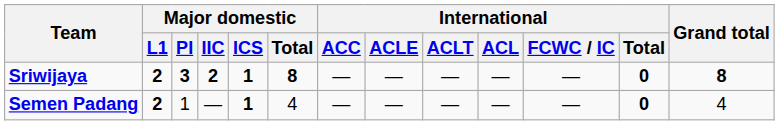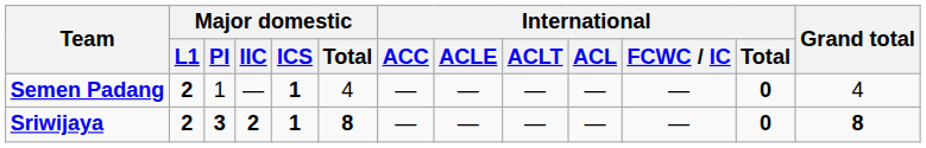rows swapped: Sriwijaya <-> Semen Padang
